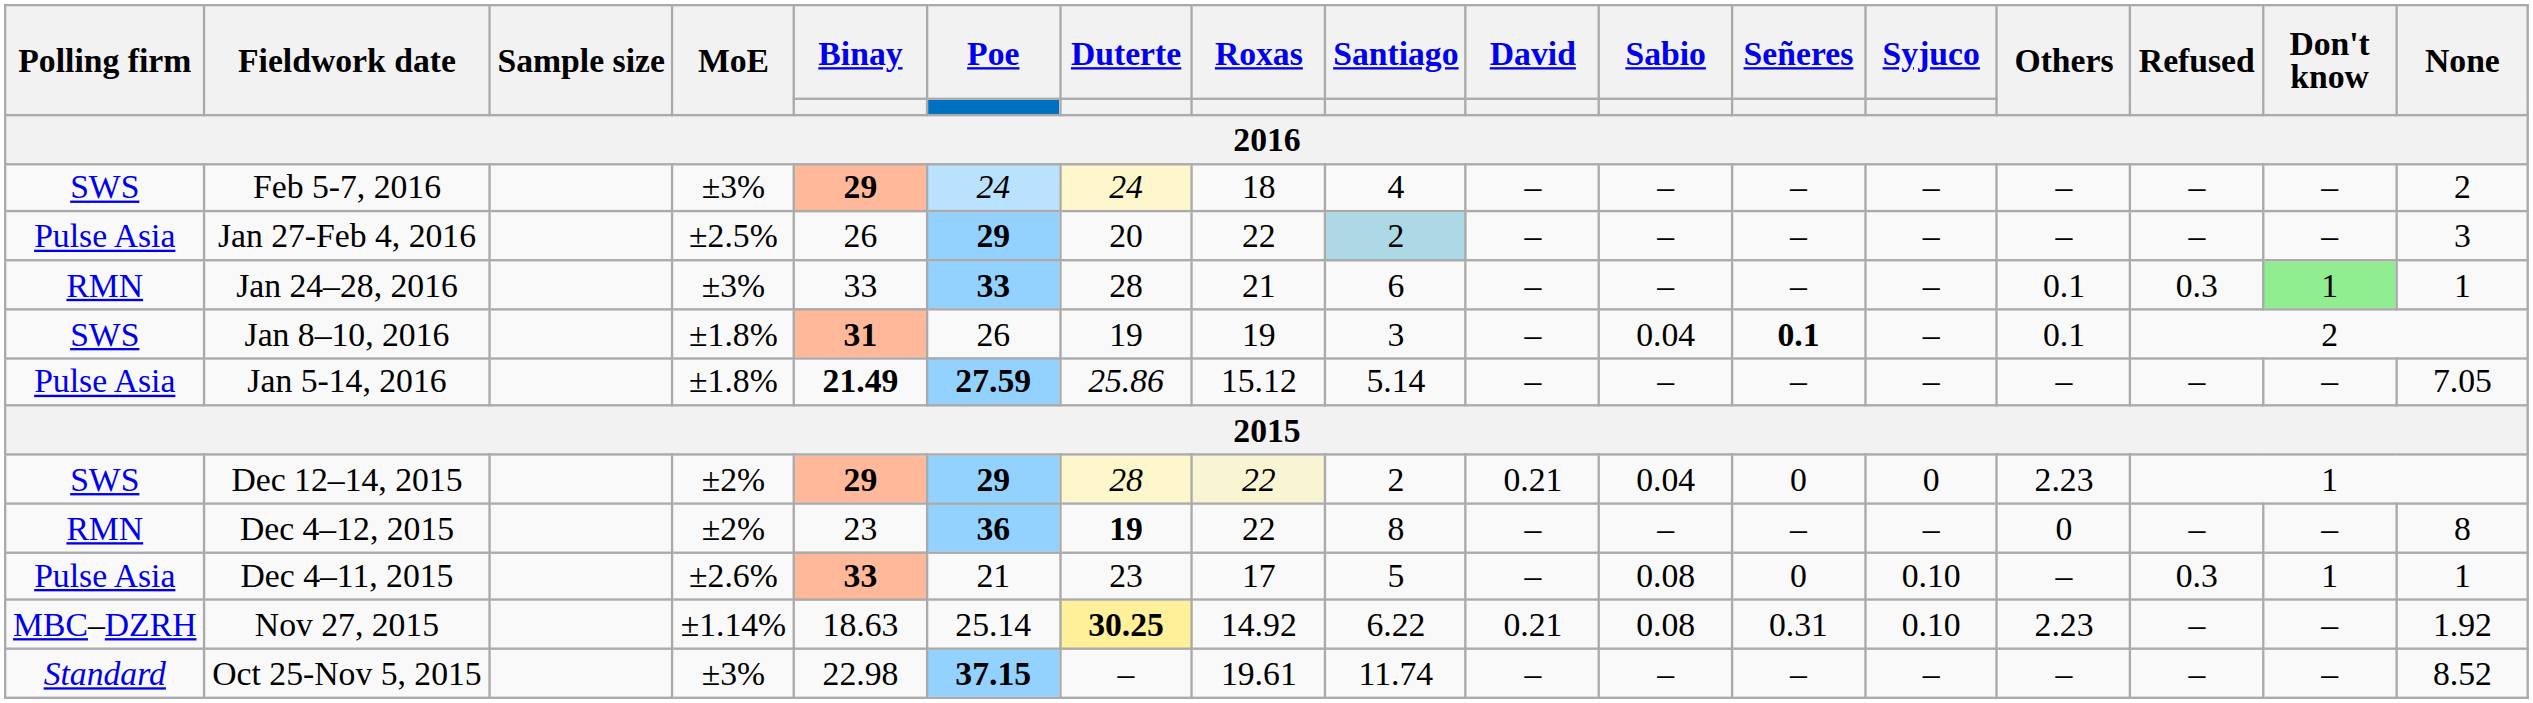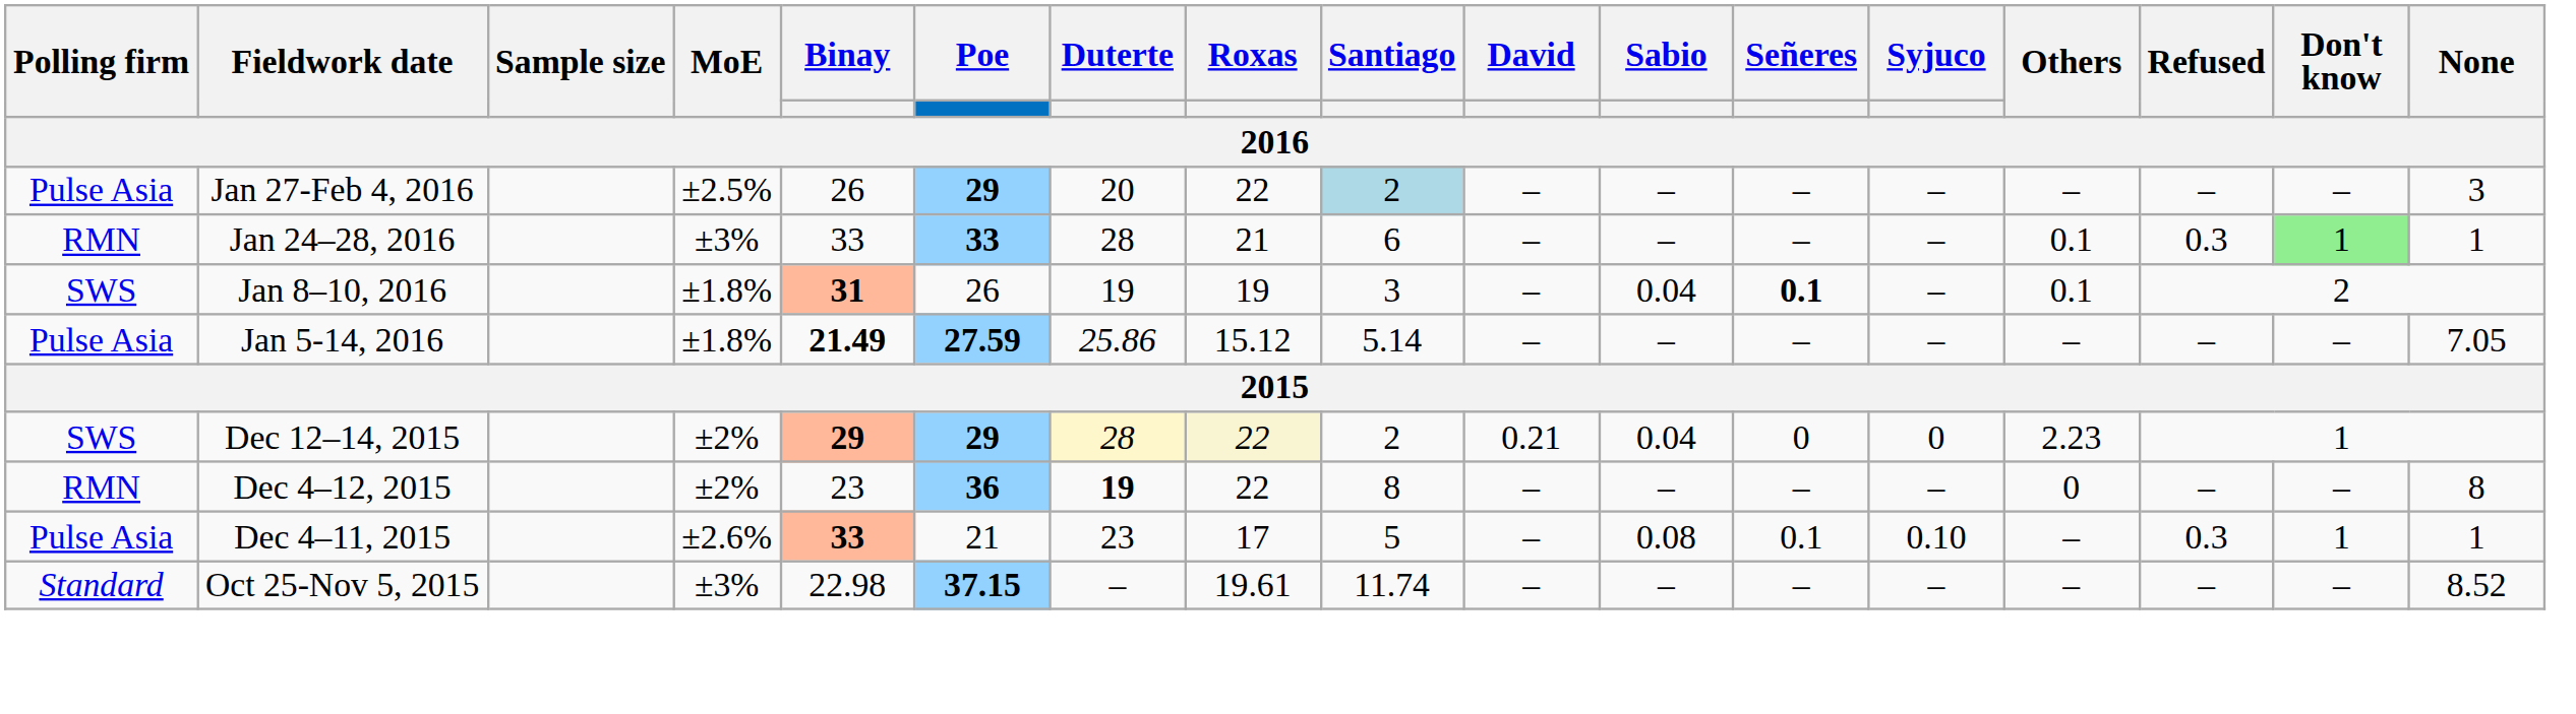- row: SWS | Feb 5-7, 2016 | ±3% | 29 | 24 | 24 | 18 | 4 | – | – | – | – | – | – | – | 2
Dec 4–11, 2015 | Señeres: 0 -> 0.1
- row: MBC–DZRH | Nov 27, 2015 | ±1.14% | 18.63 | 25.14 | 30.25 | 14.92 | 6.22 | 0.21 | 0.08 | 0.31 | 0.10 | 2.23 | – | – | 1.92
